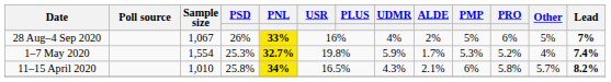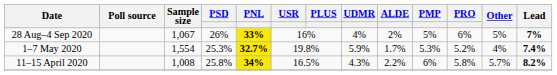11–15 April 2020 | Sample size: 1,010 -> 1,008
11–15 April 2020 | ALDE: 2.1% -> 2.2%
